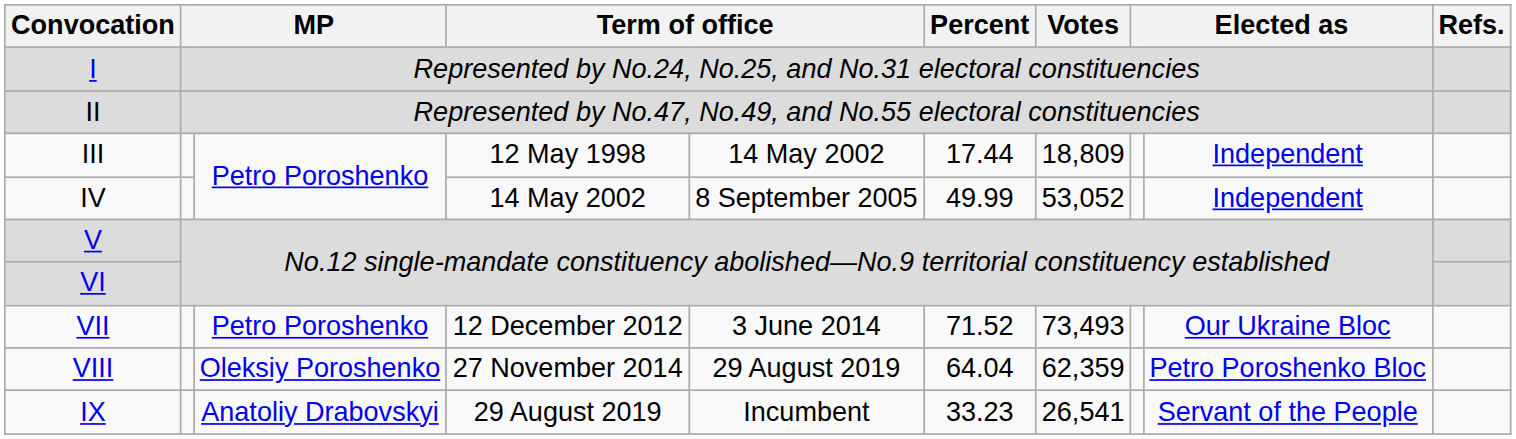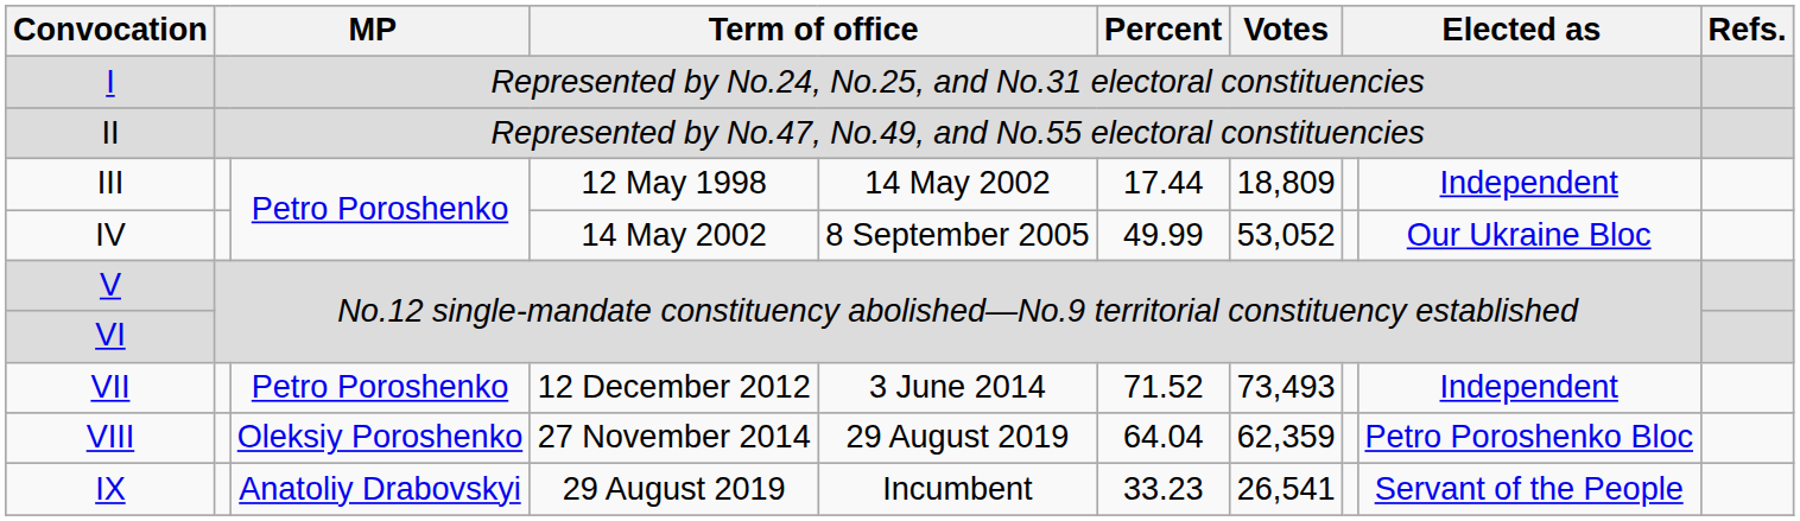IV | column 9: Independent -> Our Ukraine Bloc
VII | column 9: Our Ukraine Bloc -> Independent
